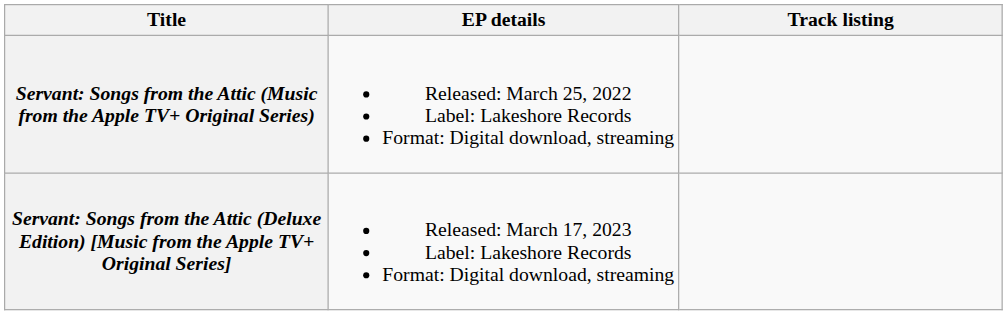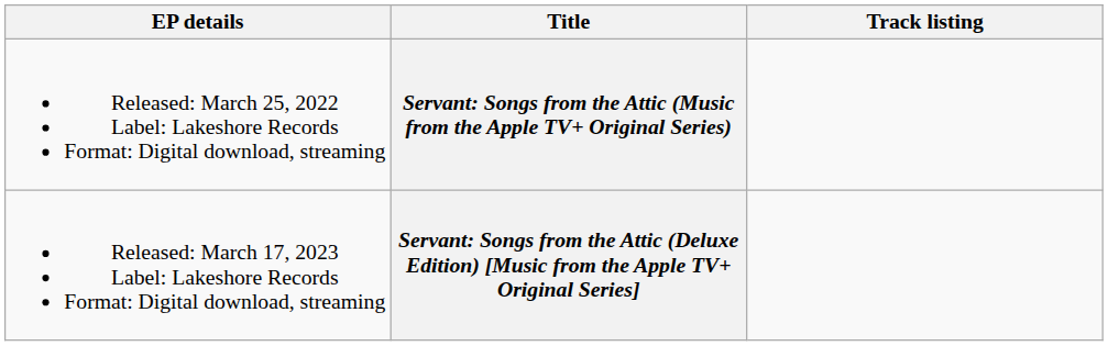columns swapped: Title <-> EP details
